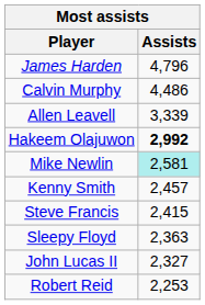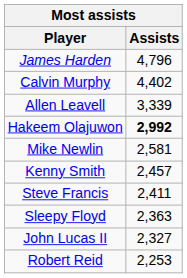Calvin Murphy | Assists: 4,486 -> 4,402
Mike Newlin | Assists: paleturquoise background -> no background
Steve Francis | Assists: 2,415 -> 2,411
